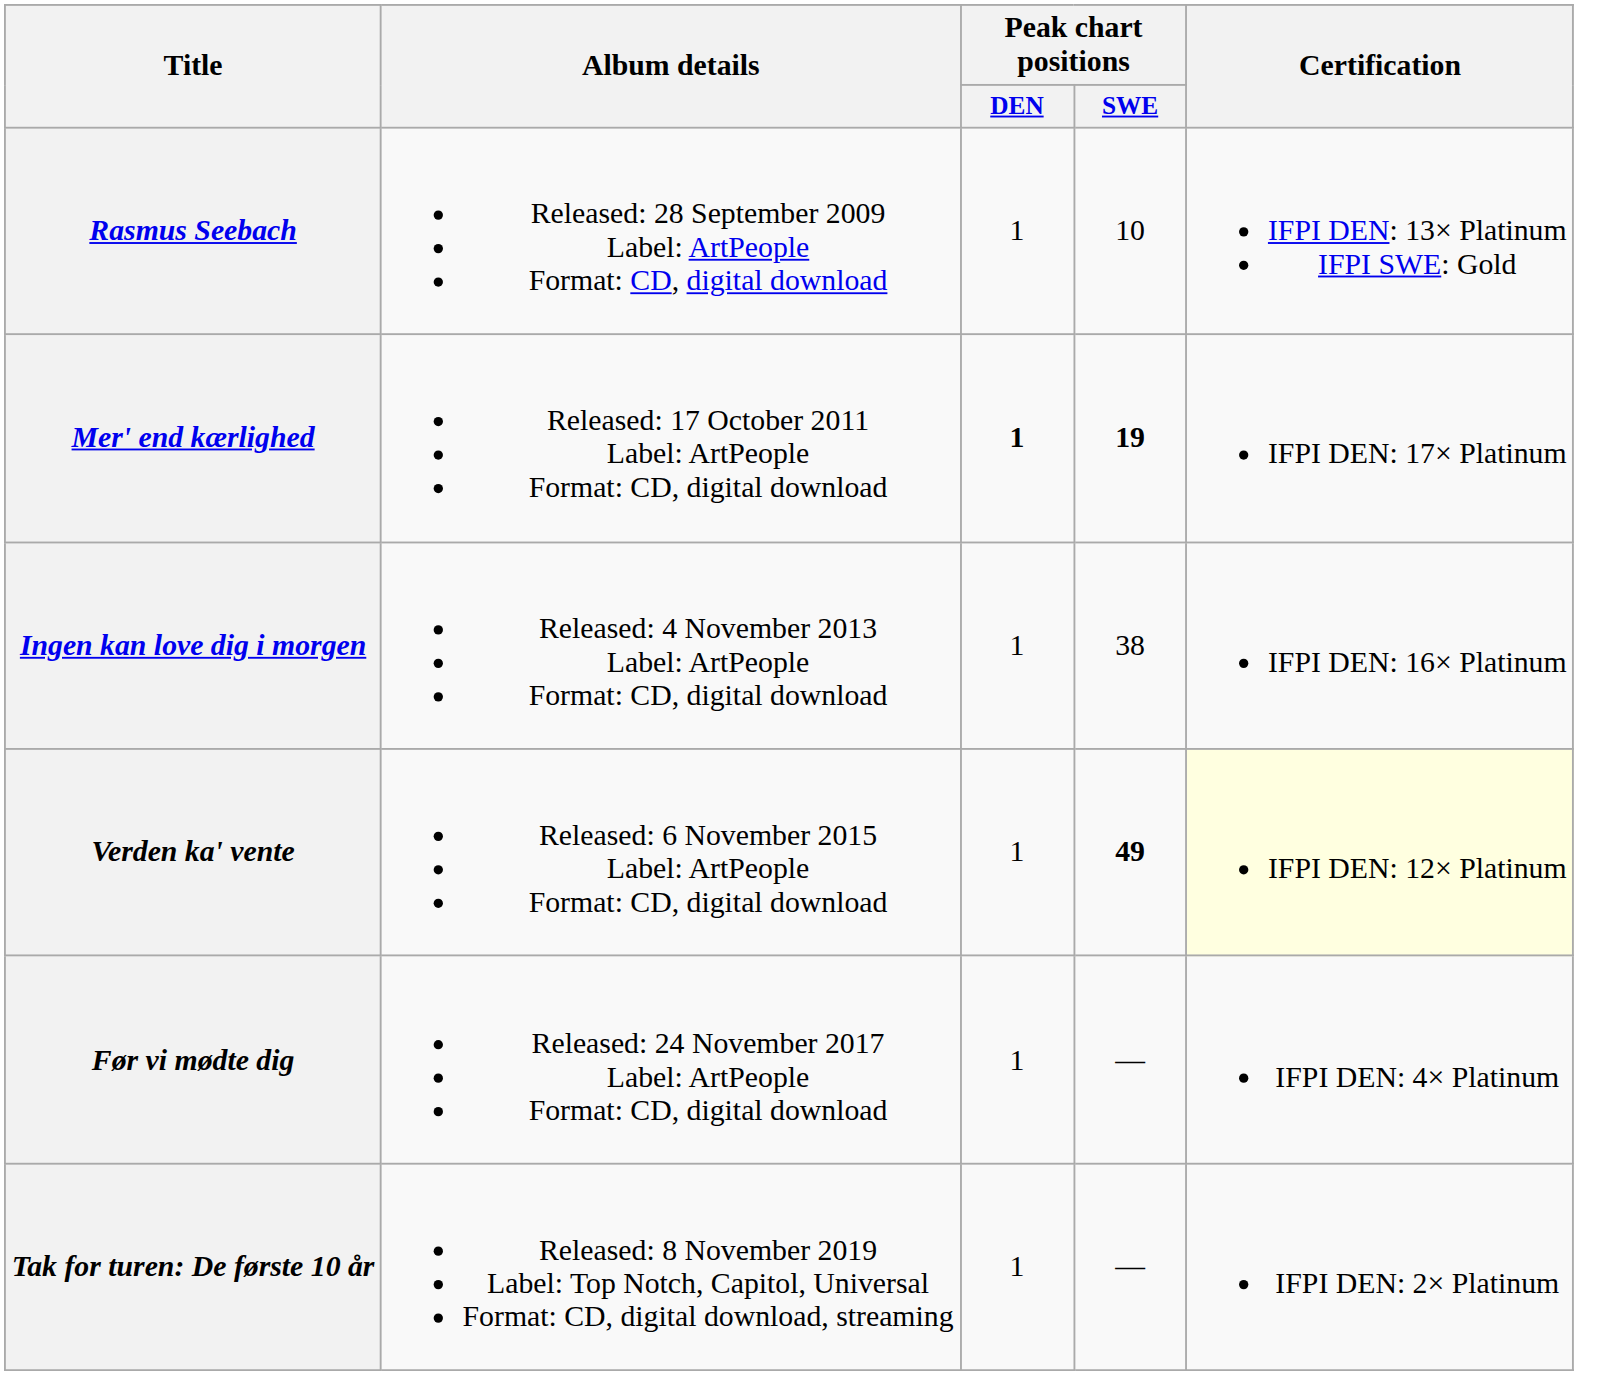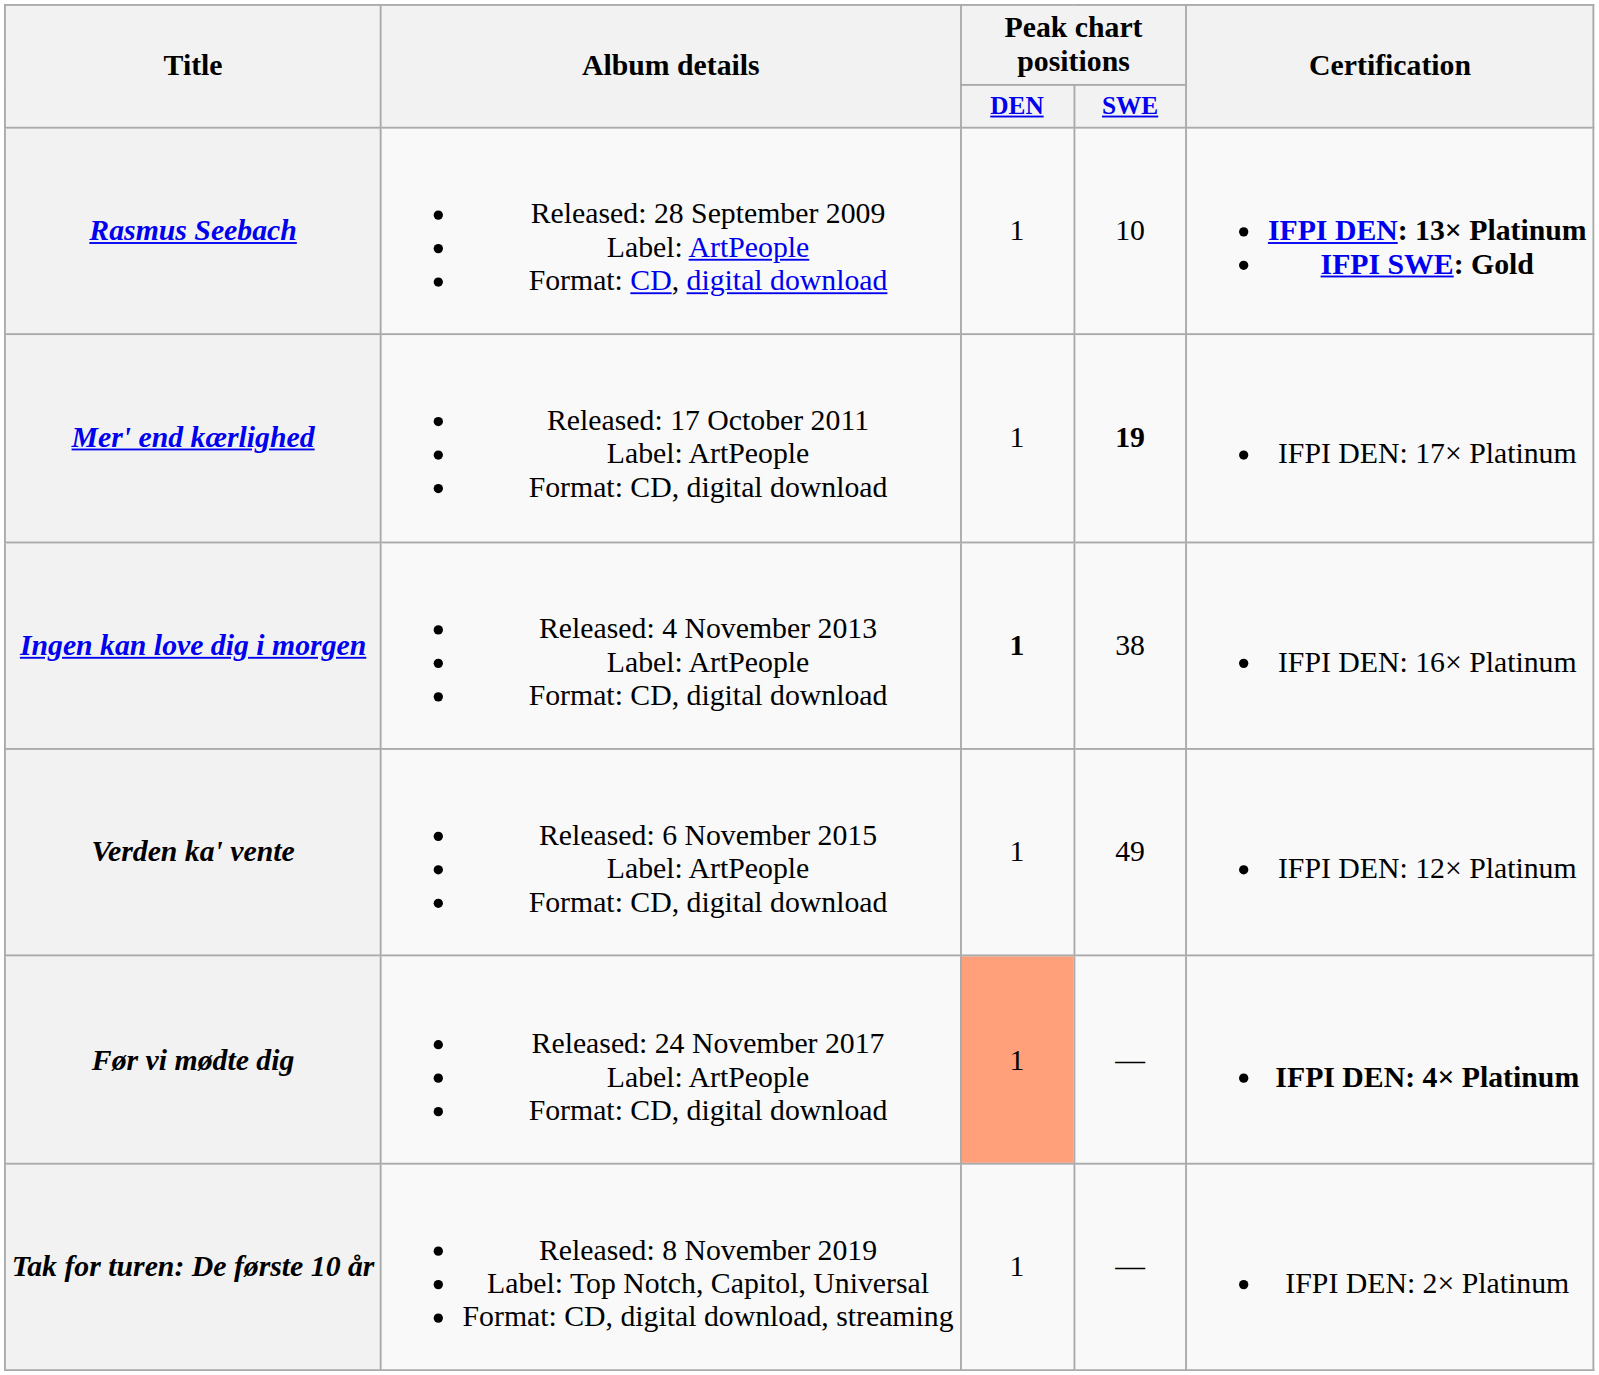Rasmus Seebach | Certification: normal -> bold
Mer' end kærlighed | Peak chart positions / DEN: bold -> normal
Ingen kan love dig i morgen | Peak chart positions / DEN: normal -> bold
Verden ka' vente | Peak chart positions / SWE: bold -> normal
Verden ka' vente | Certification: lightyellow background -> no background
Før vi mødte dig | Peak chart positions / DEN: no background -> lightsalmon background
Før vi mødte dig | Certification: normal -> bold
